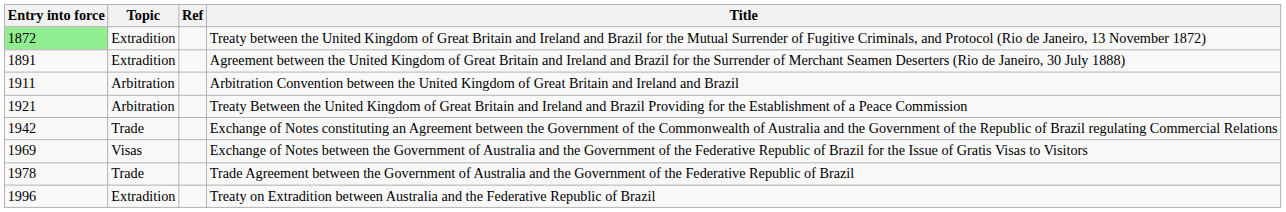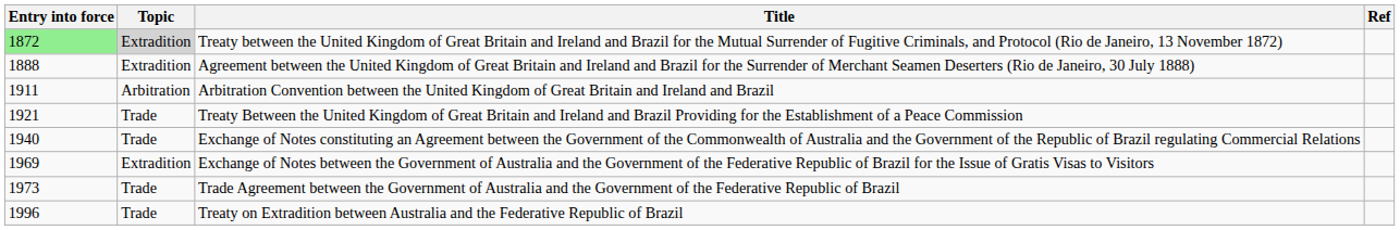columns swapped: Title <-> Ref
row 2 | Topic: no background -> lightgrey background
row 3 | Entry into force: 1891 -> 1888
row 5 | Topic: Arbitration -> Trade
row 6 | Entry into force: 1942 -> 1940
row 7 | Topic: Visas -> Extradition
row 8 | Entry into force: 1978 -> 1973
row 9 | Topic: Extradition -> Trade
